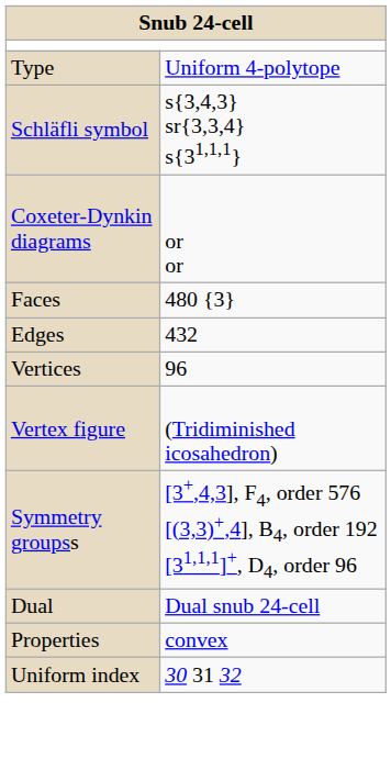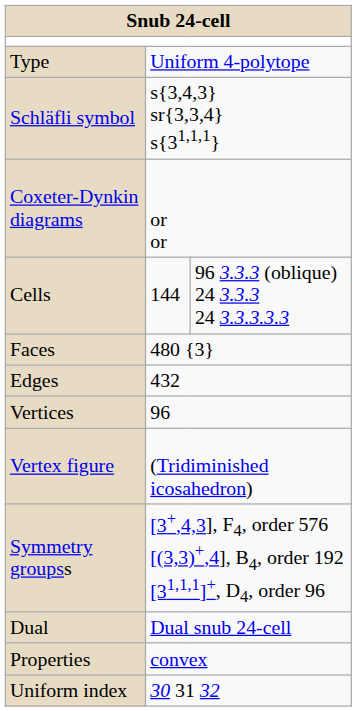+ row: Cells | 144 | 96 3.3.3 (oblique) 24 3.3.3 24 3.3.3.3.3
